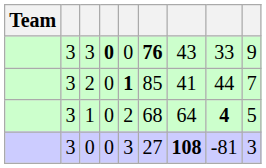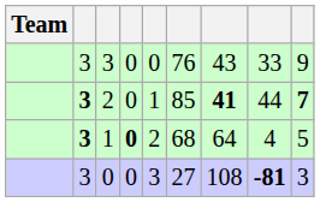row 2 | column 4: bold -> normal
row 2 | column 6: bold -> normal
row 3 | column 2: normal -> bold
row 3 | column 5: bold -> normal
row 3 | column 7: normal -> bold
row 3 | column 9: normal -> bold
row 4 | column 2: normal -> bold
row 4 | column 4: normal -> bold
row 4 | column 8: bold -> normal
row 5 | column 7: bold -> normal
row 5 | column 8: normal -> bold
